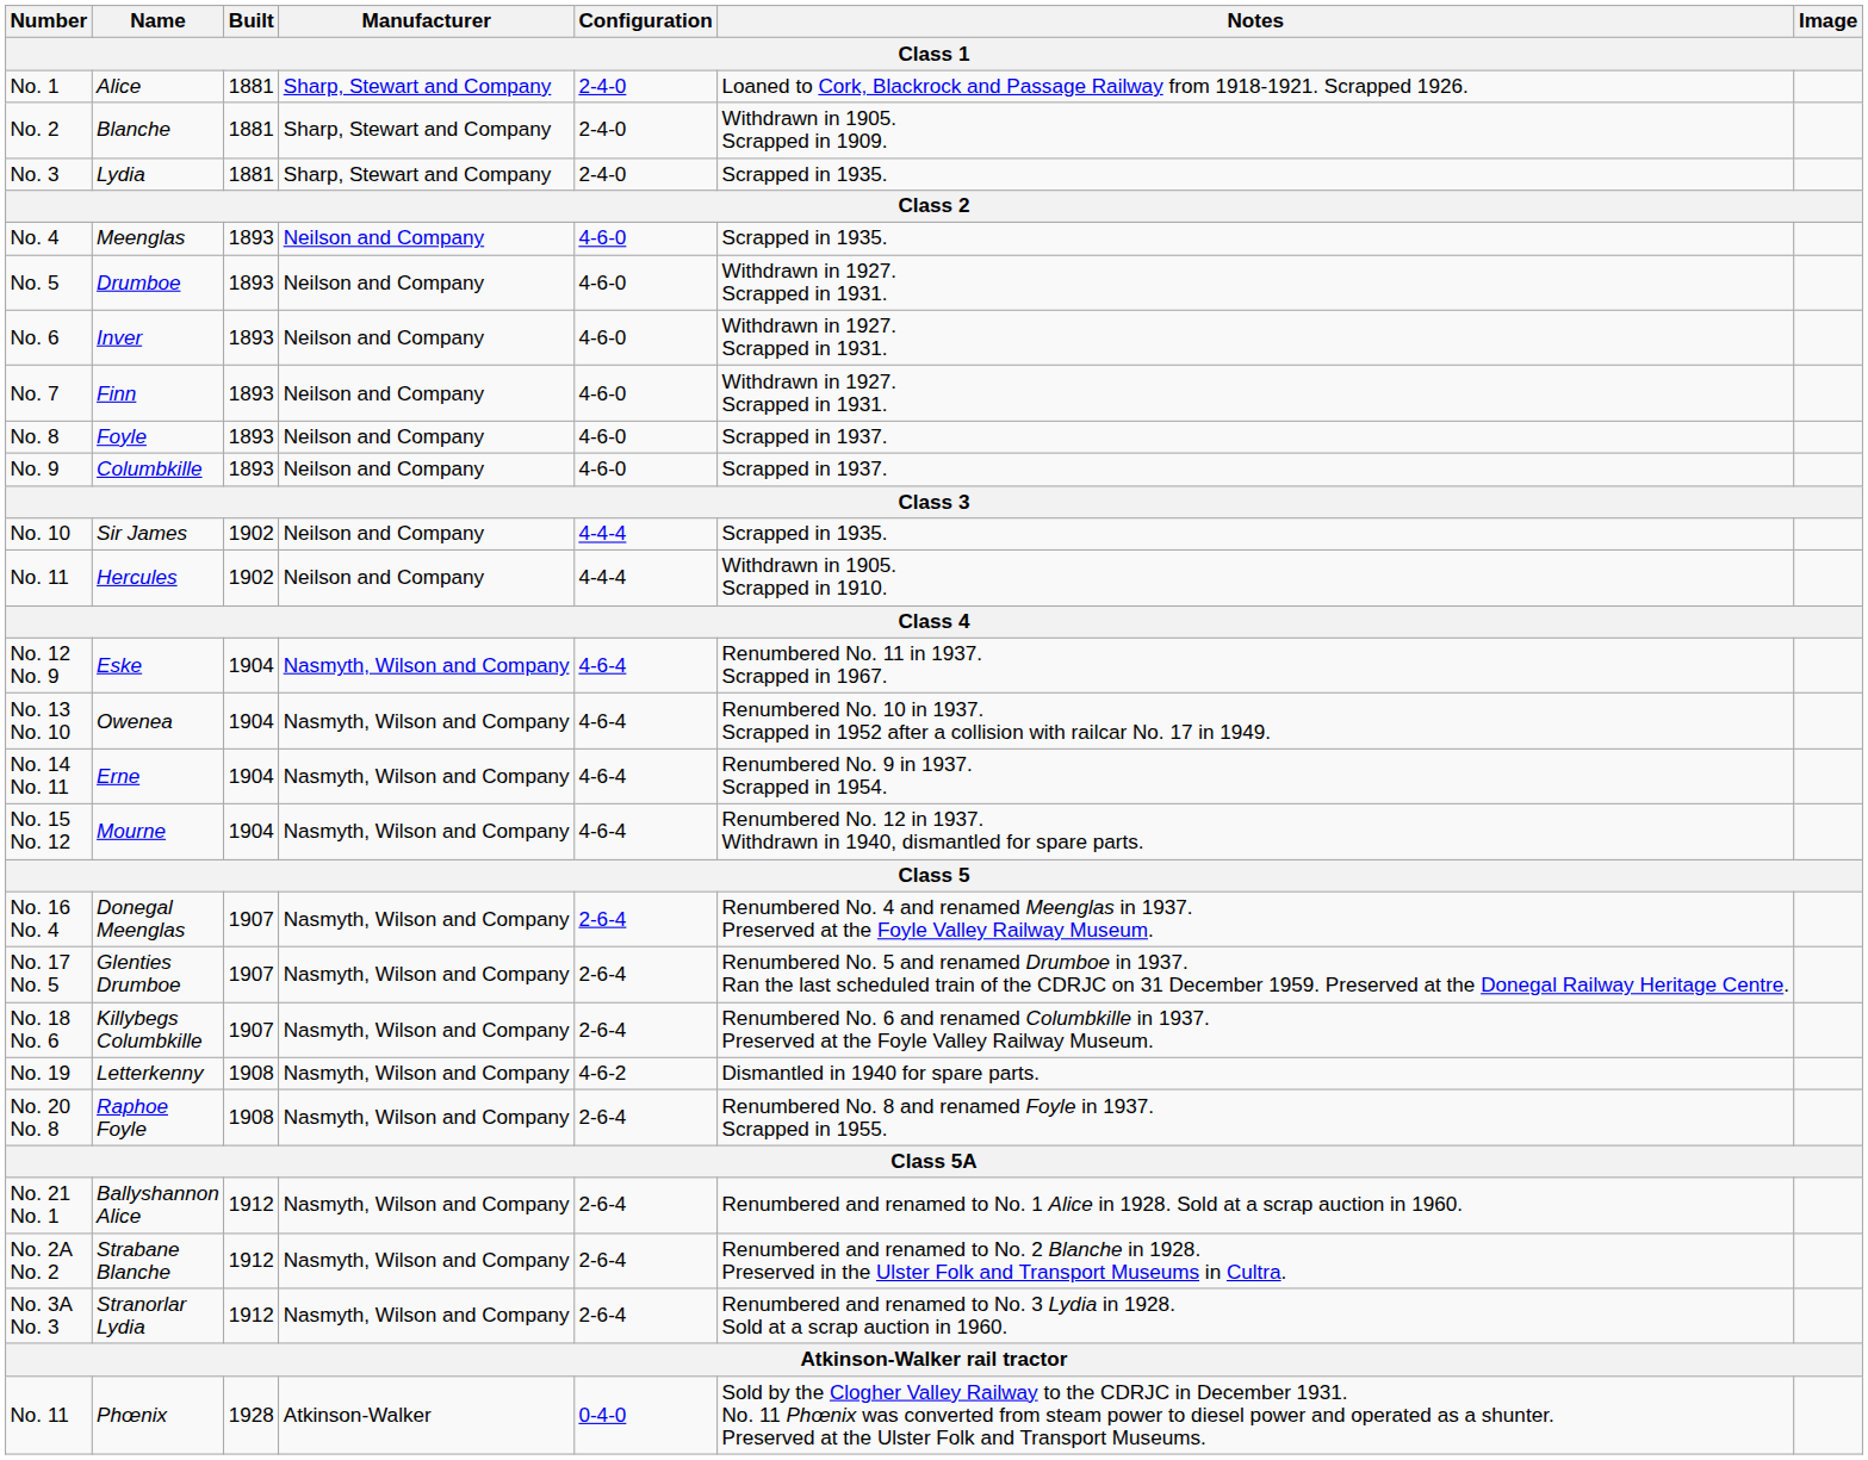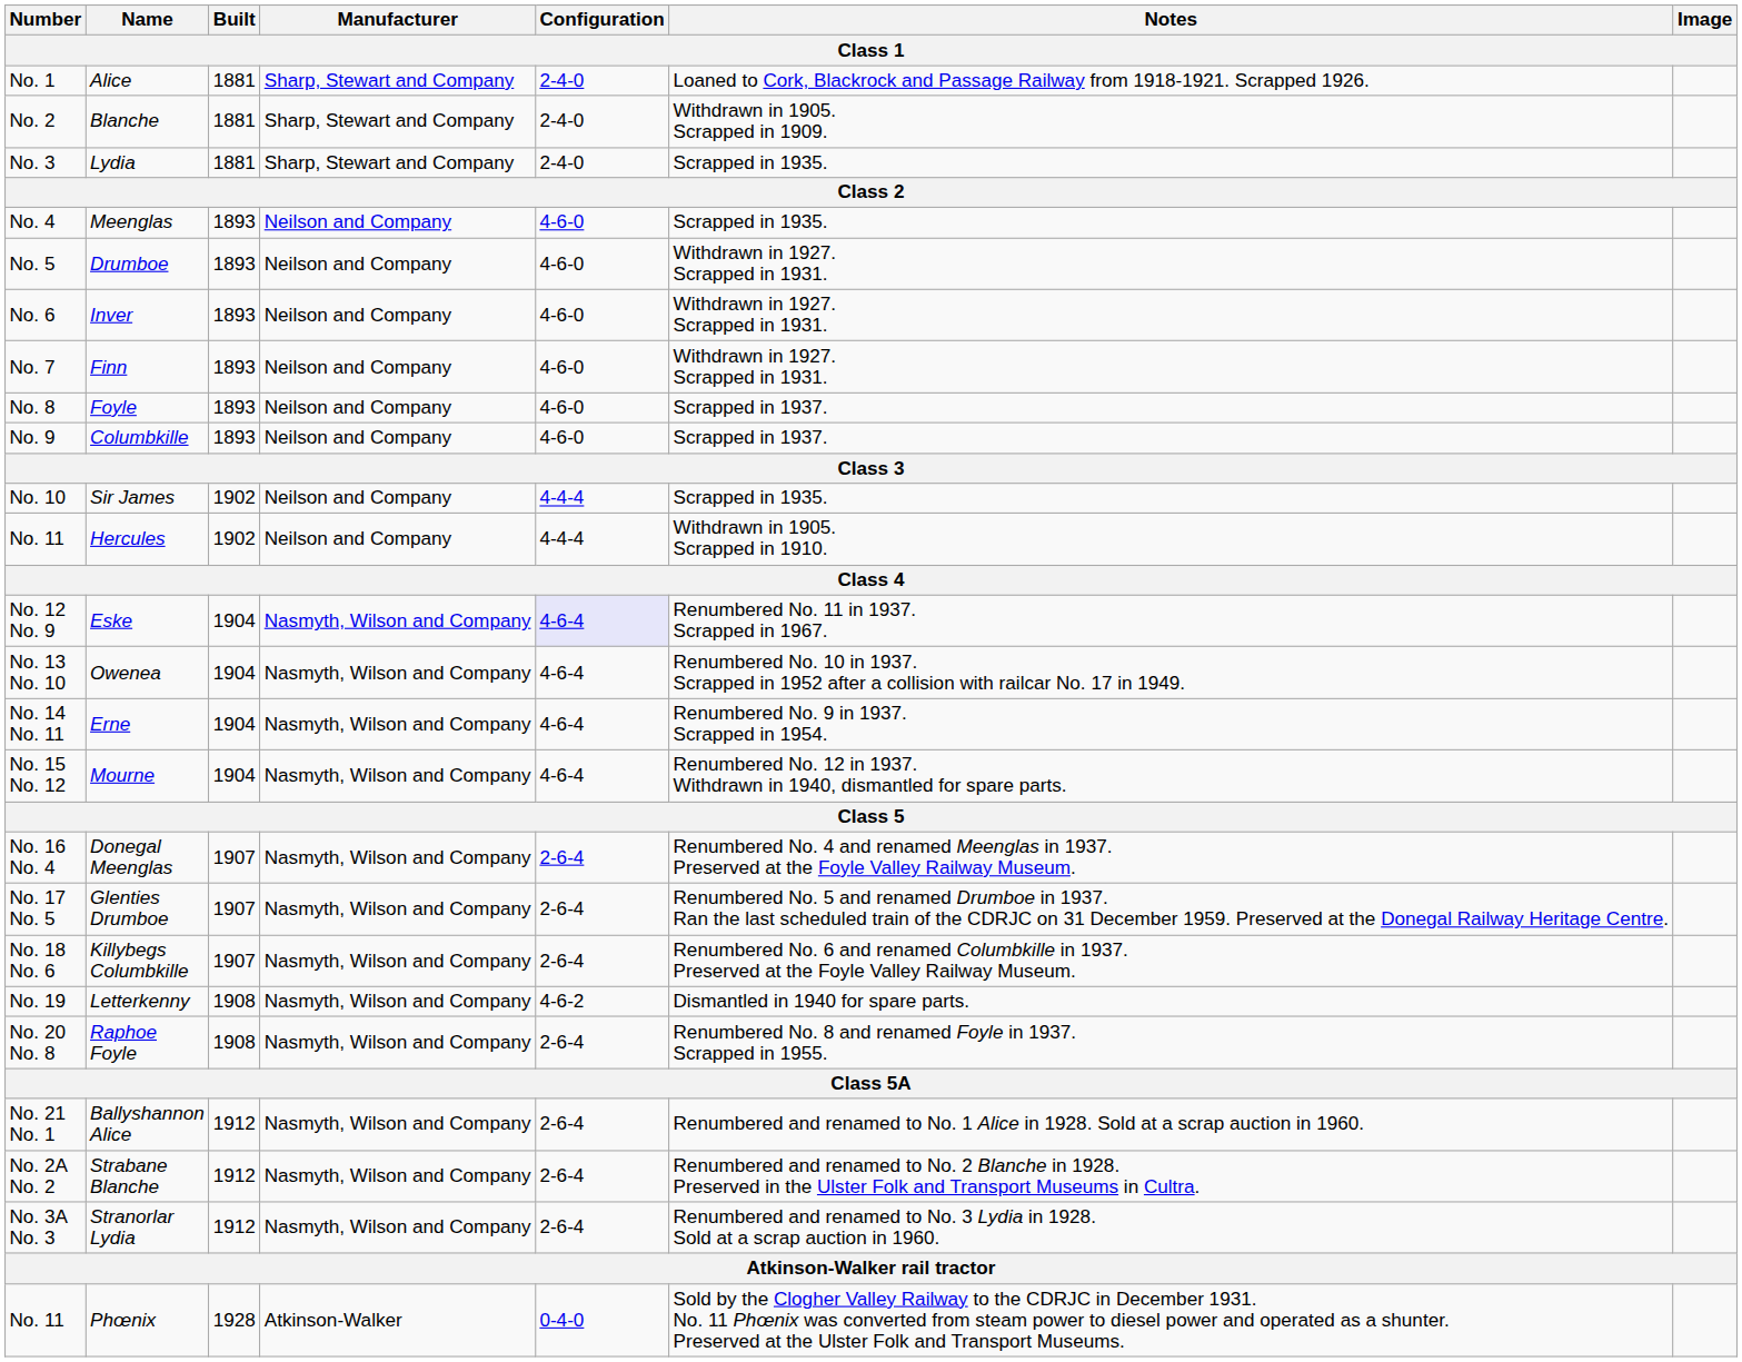Eske | Configuration: no background -> lavender background
